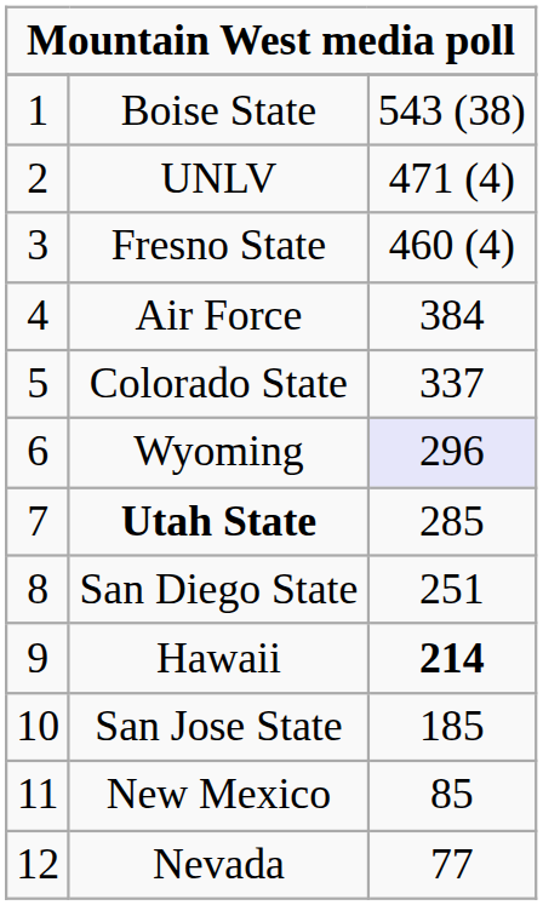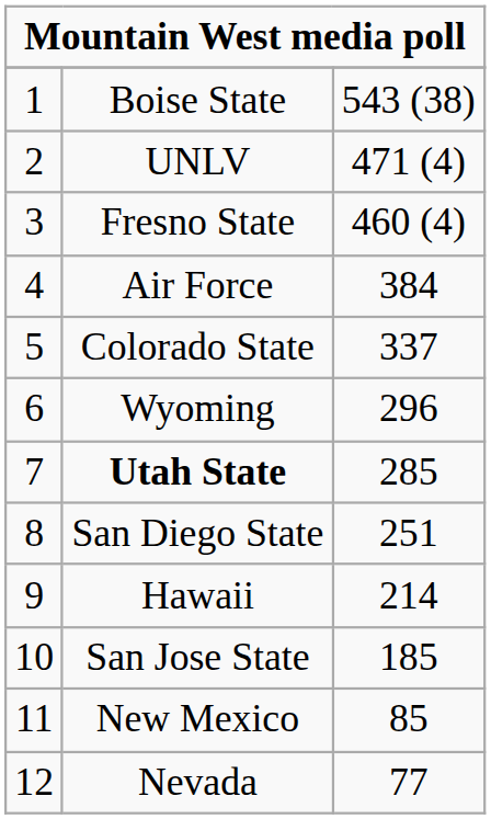Wyoming | column 3: lavender background -> no background
Hawaii | column 3: bold -> normal
